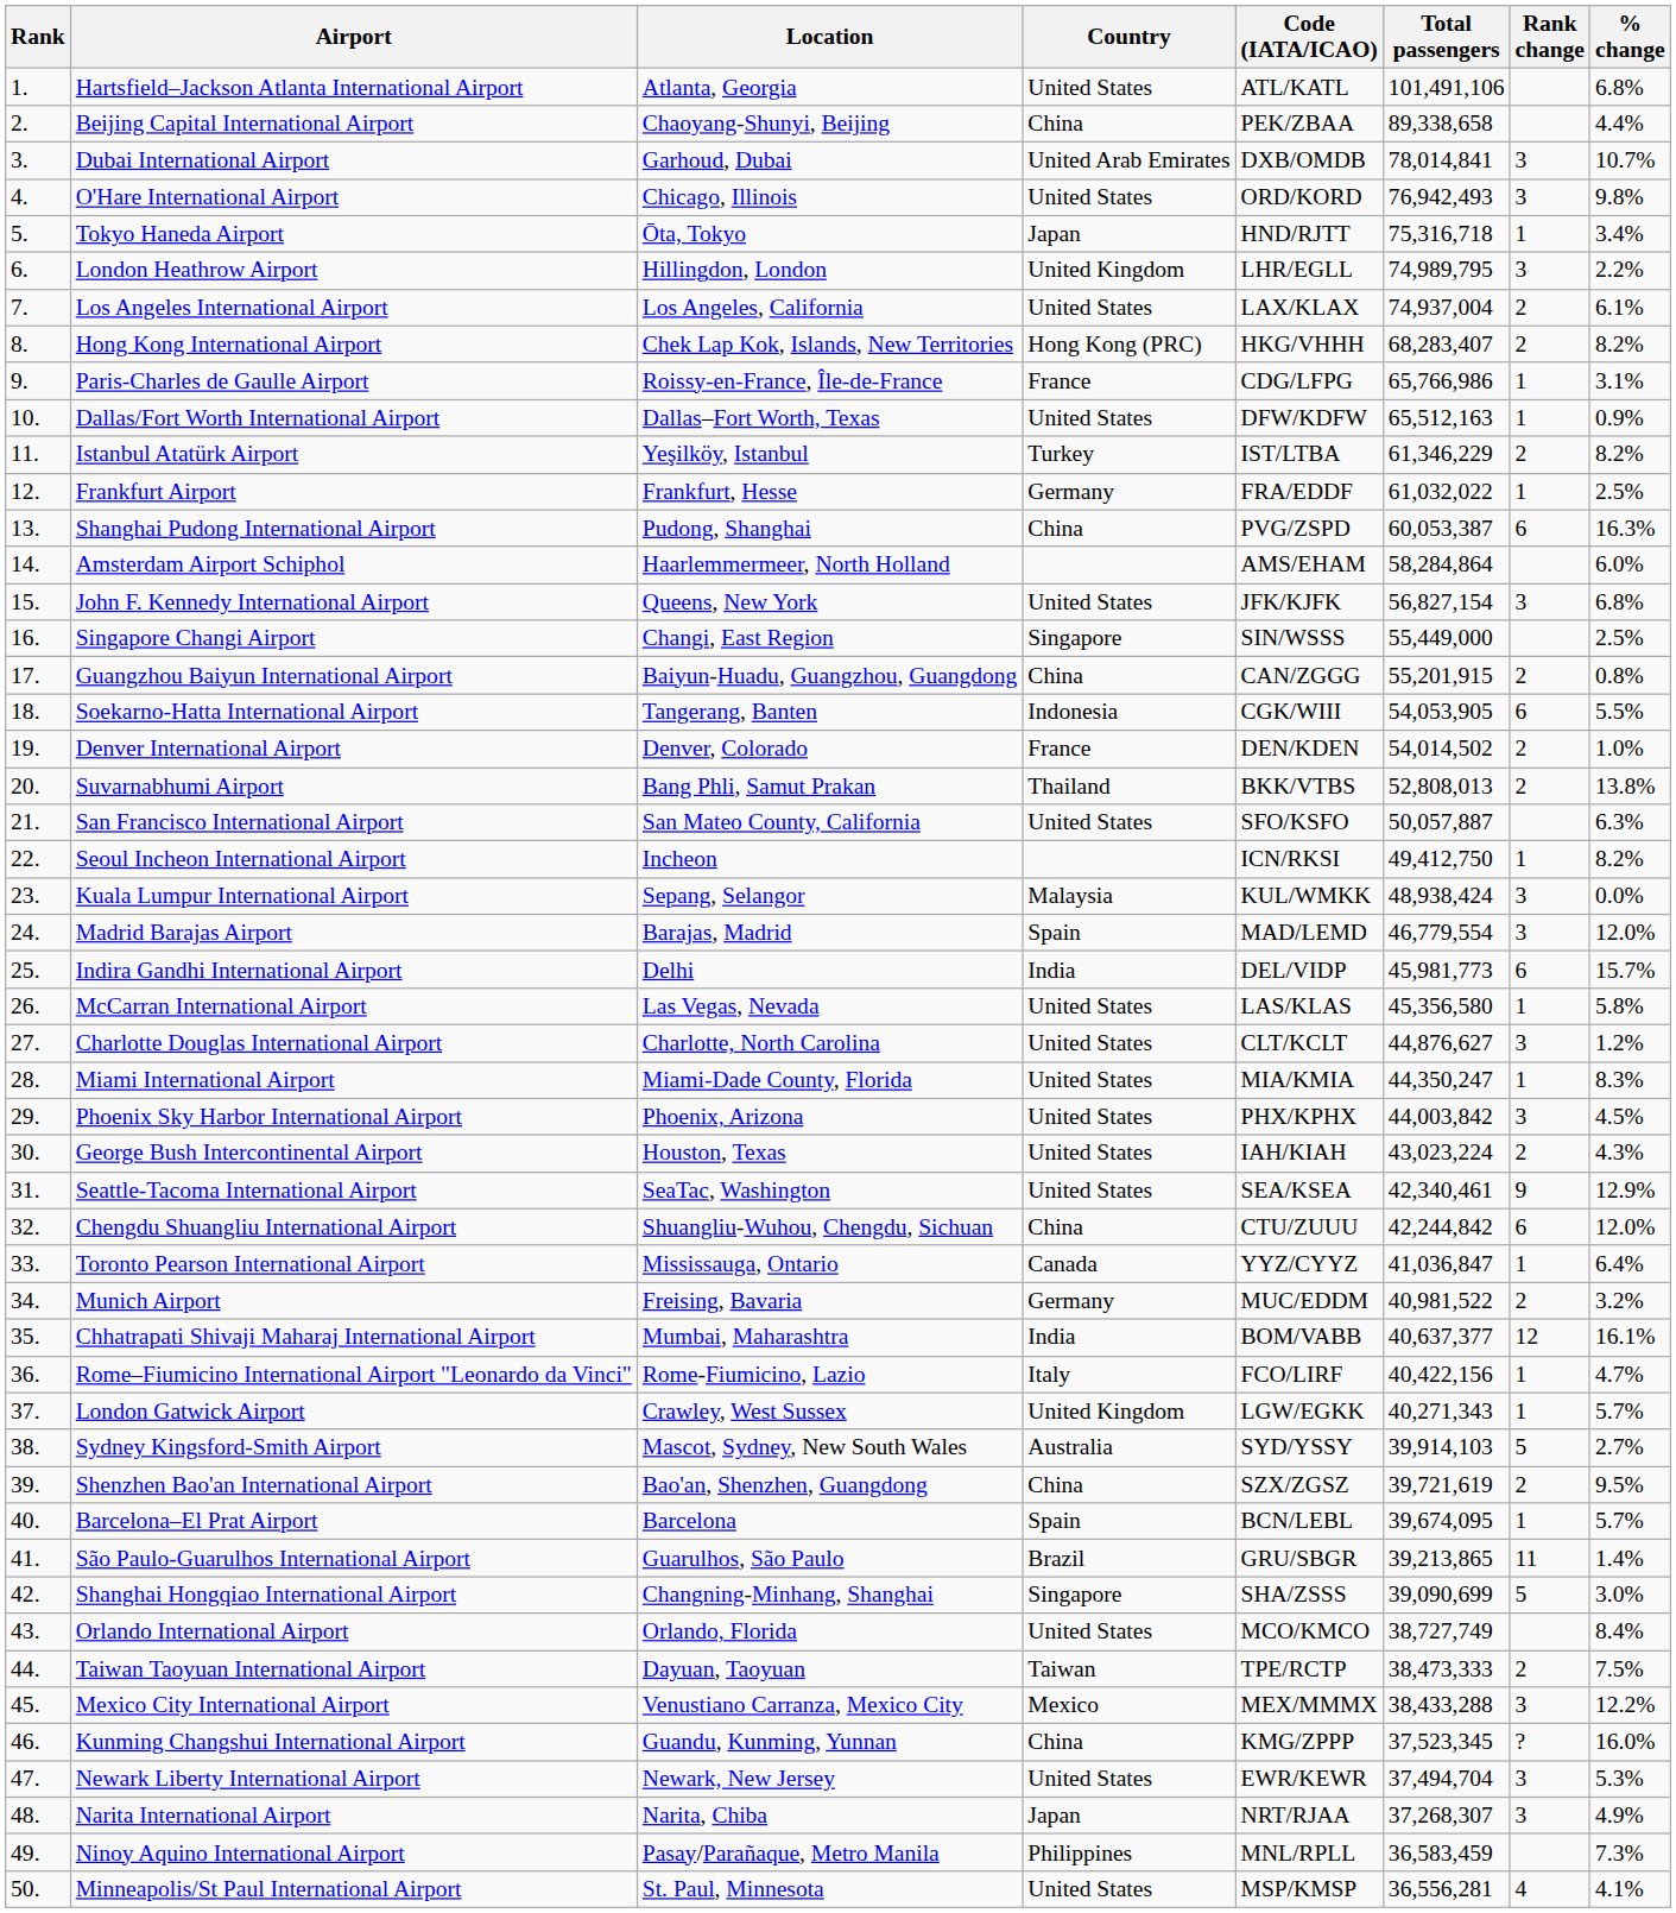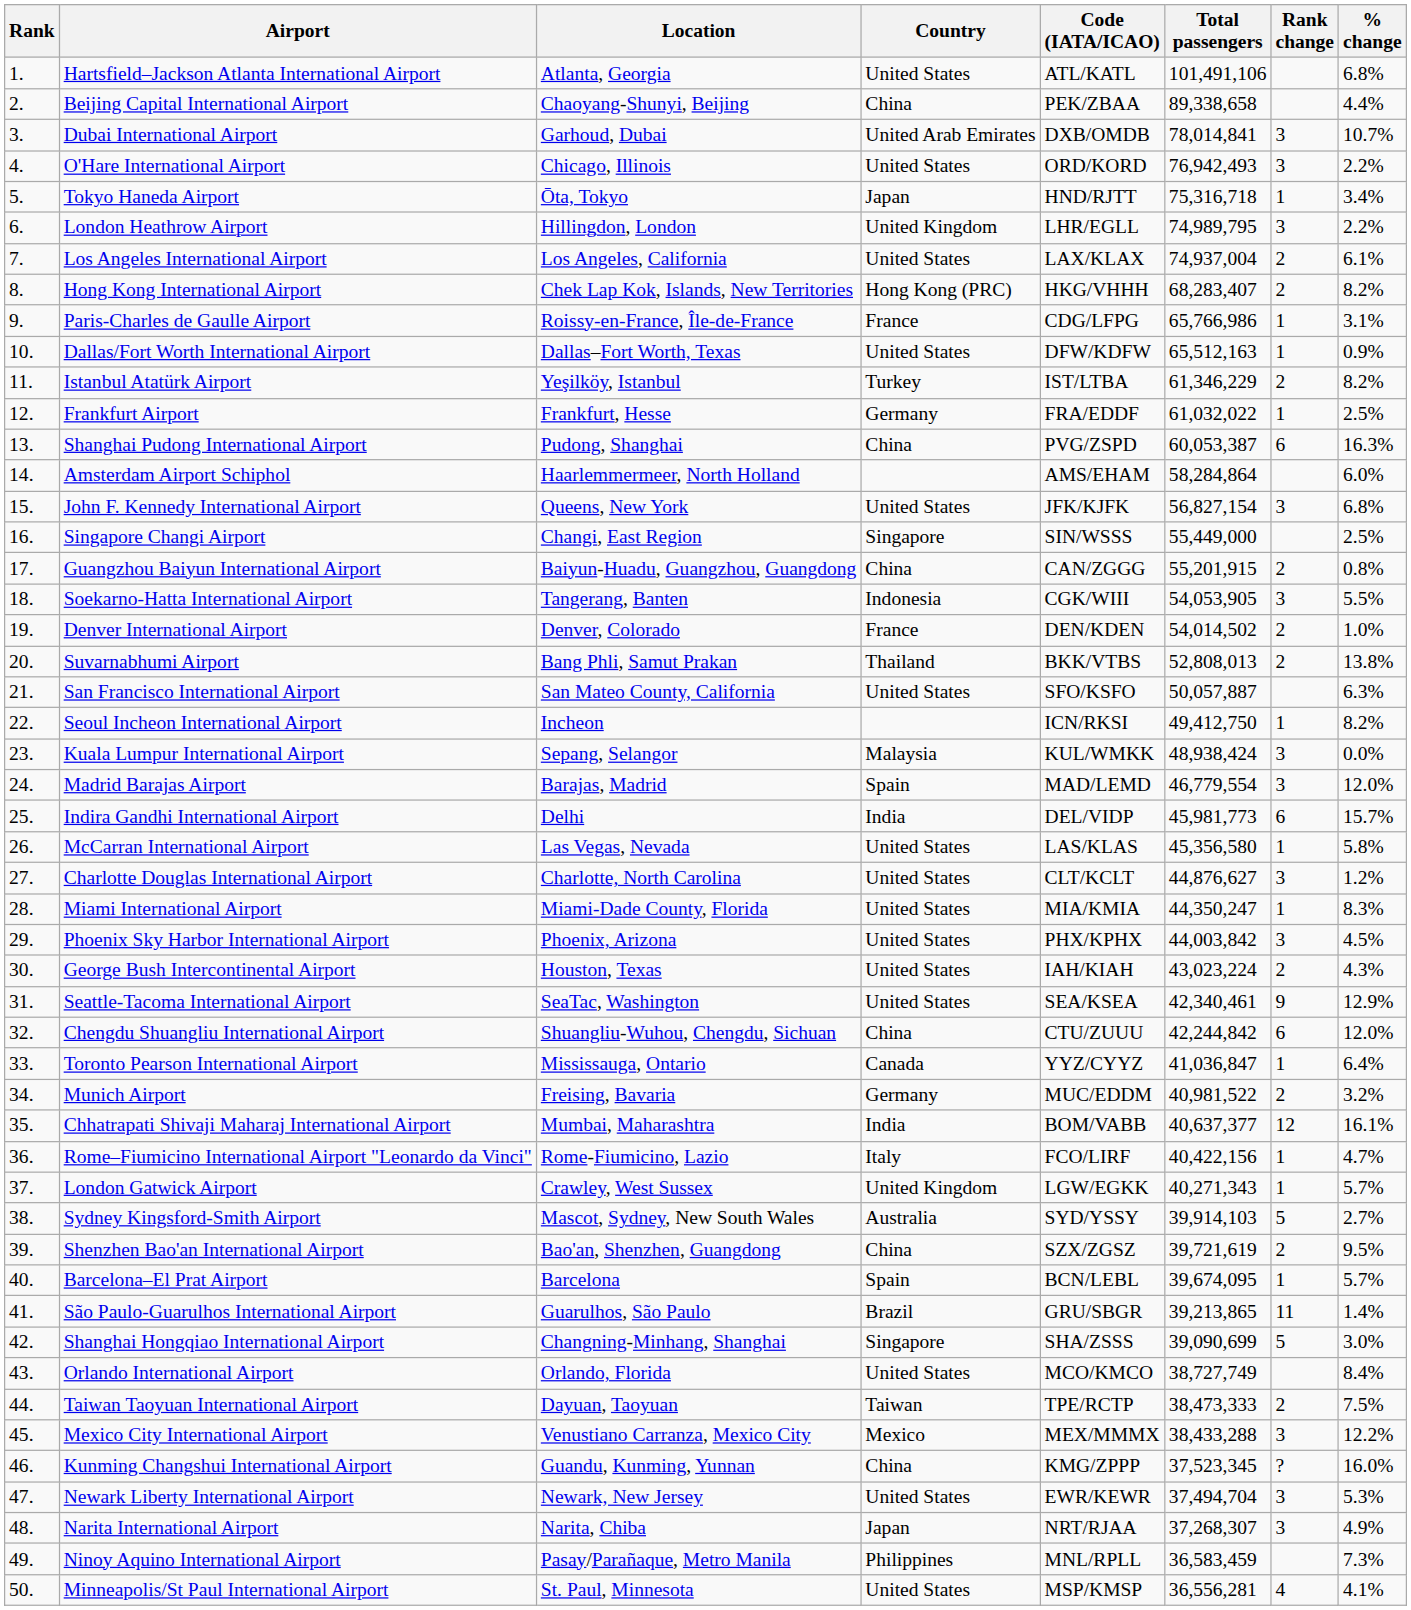O'Hare International Airport | % change: 9.8% -> 2.2%
Soekarno-Hatta International Airport | Rank change: 6 -> 3
